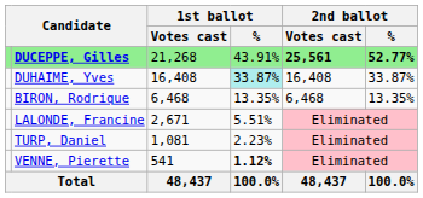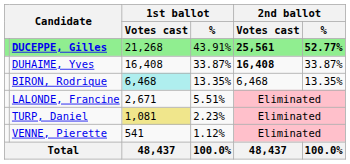DUHAIME, Yves | 1st ballot / %: paleturquoise background -> no background
DUHAIME, Yves | 2nd ballot / Votes cast: normal -> bold
BIRON, Rodrique | 1st ballot / Votes cast: no background -> paleturquoise background
TURP, Daniel | 1st ballot / Votes cast: no background -> khaki background
VENNE, Pierette | 1st ballot / %: bold -> normal
